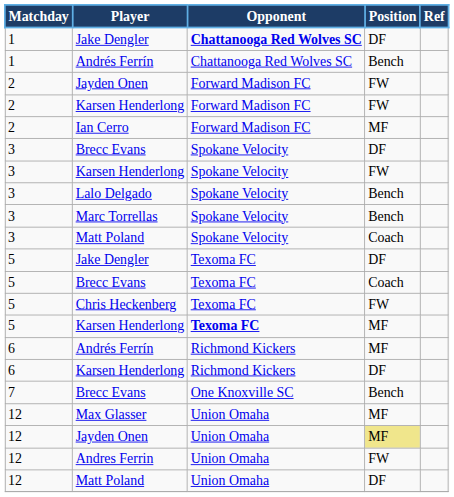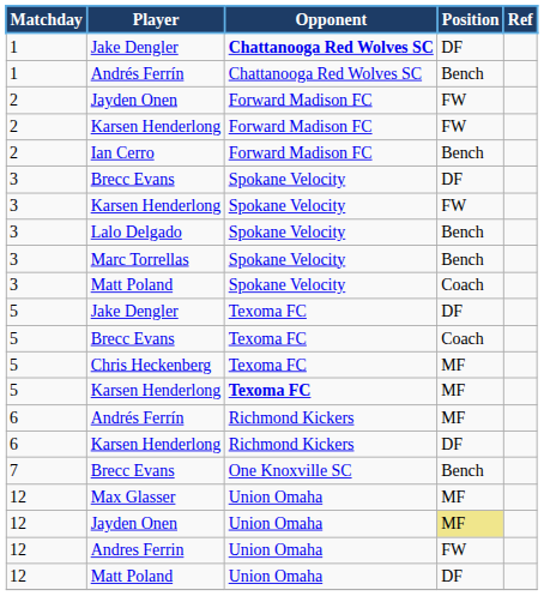Ian Cerro | Position: MF -> Bench
Chris Heckenberg | Position: FW -> MF
